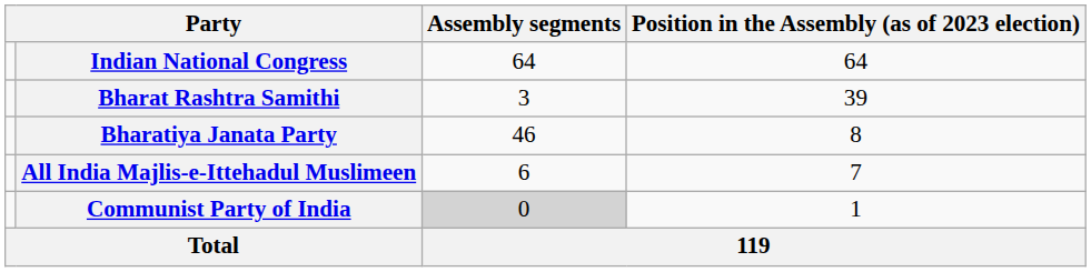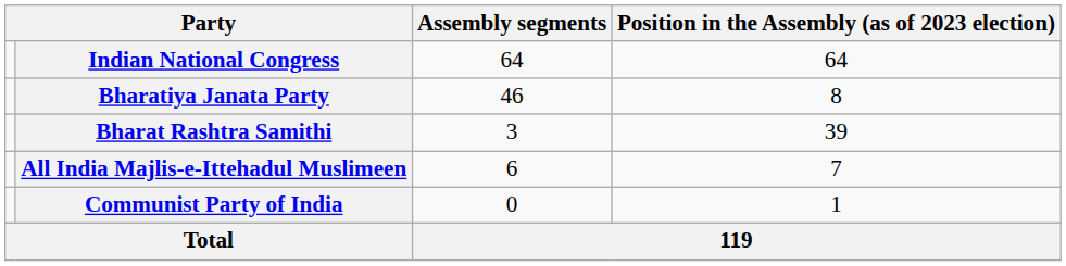rows swapped: Bharatiya Janata Party <-> Bharat Rashtra Samithi
Communist Party of India | Assembly segments: lightgrey background -> no background
